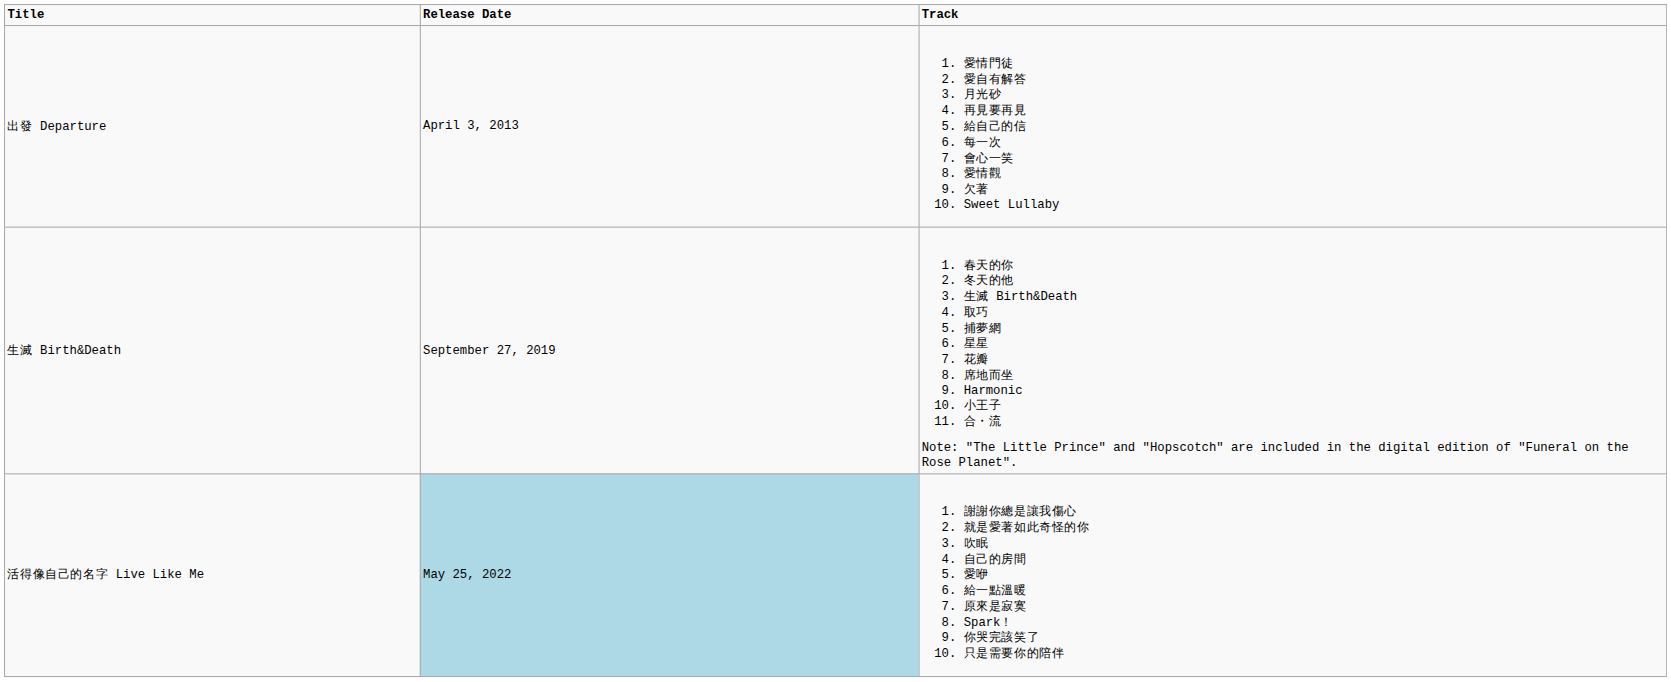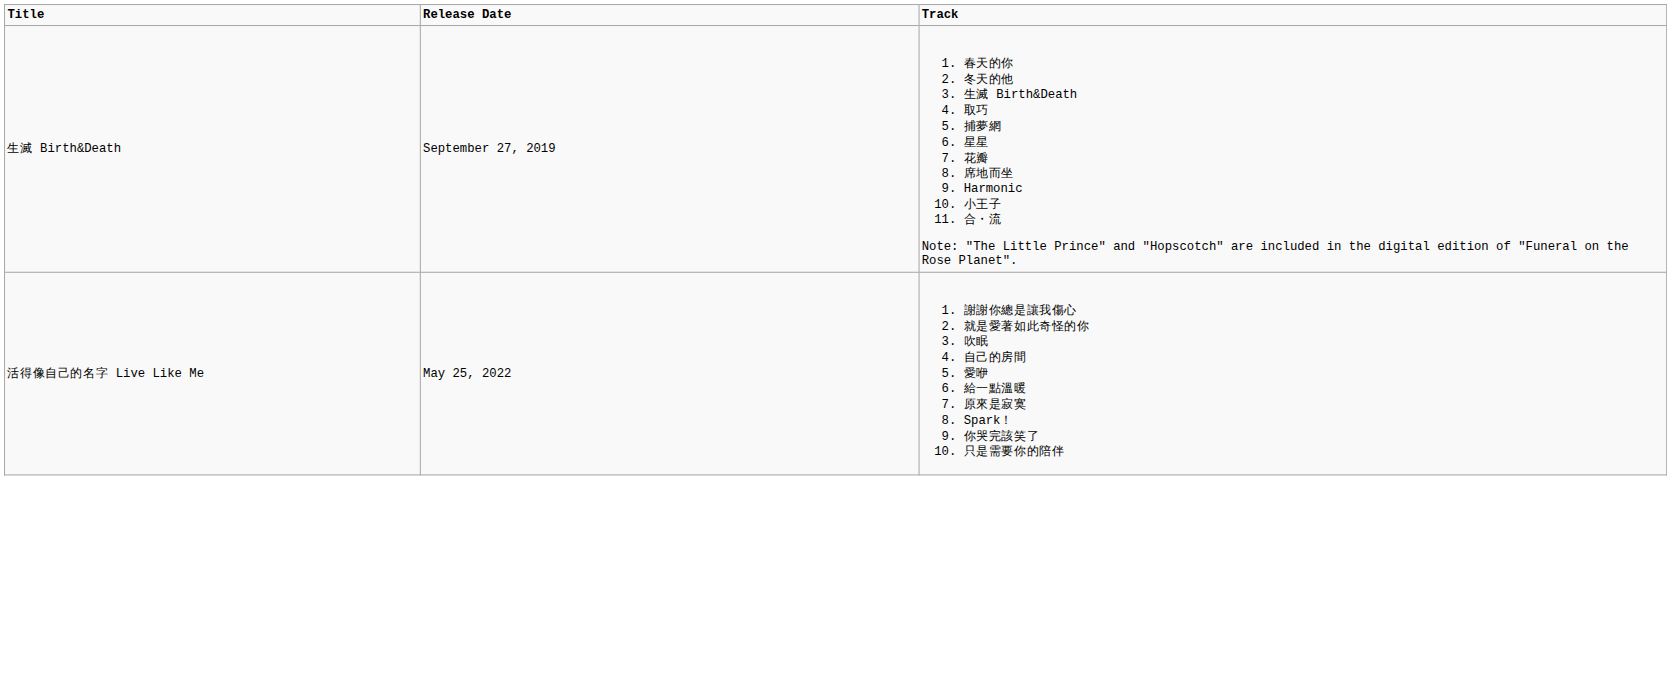- row: 出發 Departure | April 3, 2013 | 愛情門徒 愛自有解答 月光砂 再見要再見 給自己的信 每一次 會心一笑 愛情觀 欠著 Sweet Lullaby
活得像自己的名字 Live Like Me | Release Date: lightblue background -> no background
